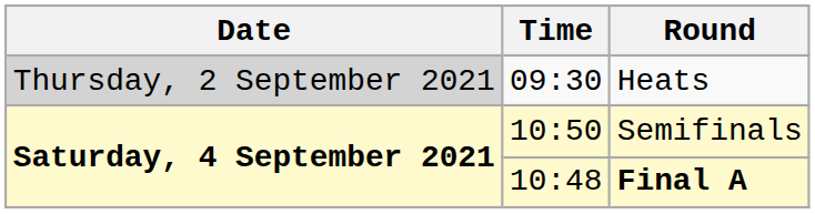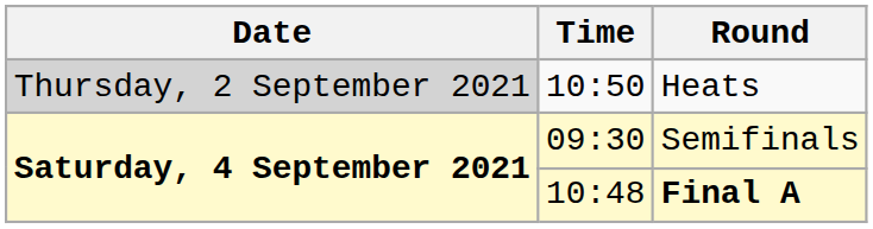Heats | Time: 09:30 -> 10:50
Semifinals | Time: 10:50 -> 09:30
